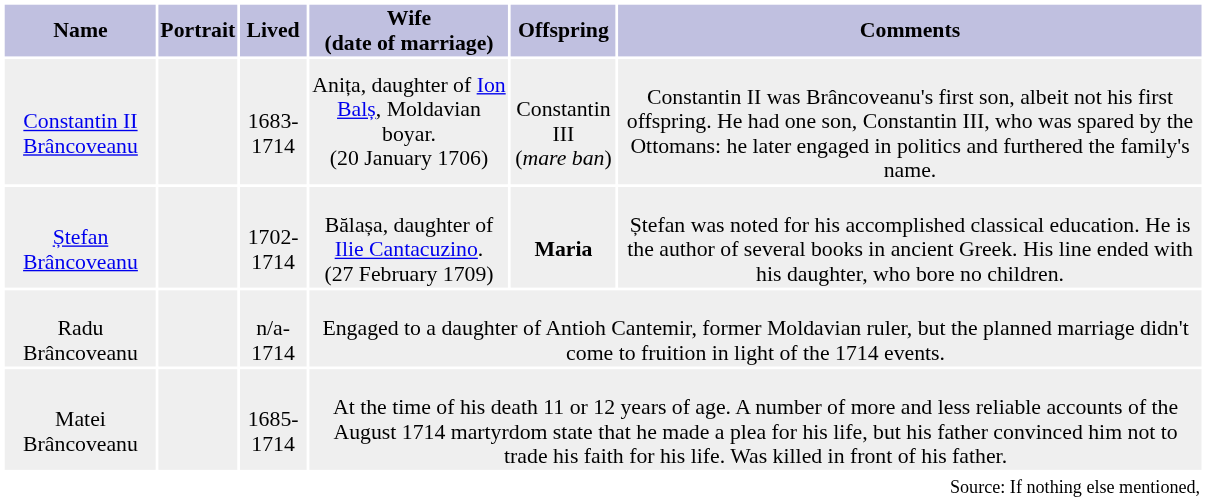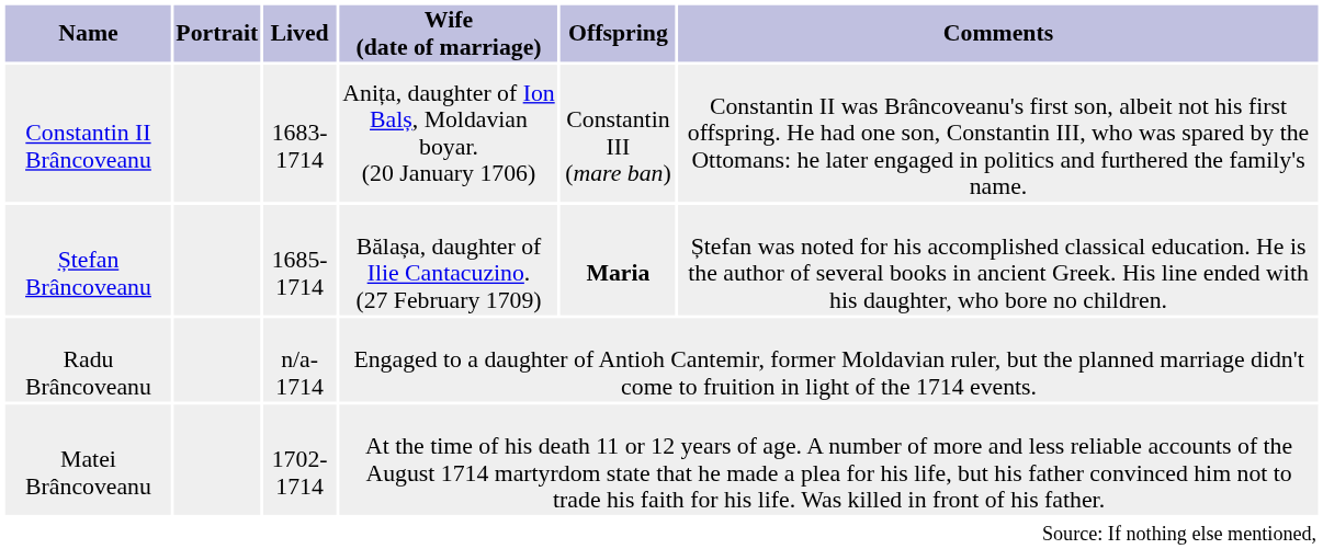Ștefan Brâncoveanu | Lived: 1702-1714 -> 1685-1714
Matei Brâncoveanu | Lived: 1685-1714 -> 1702-1714
